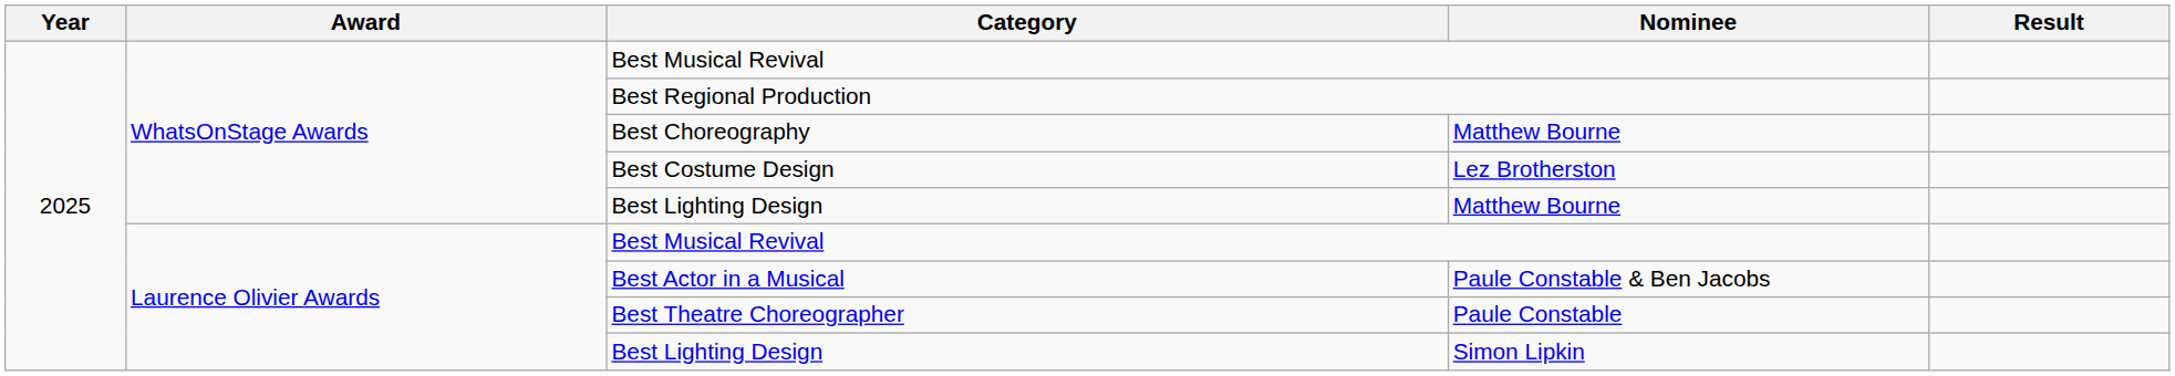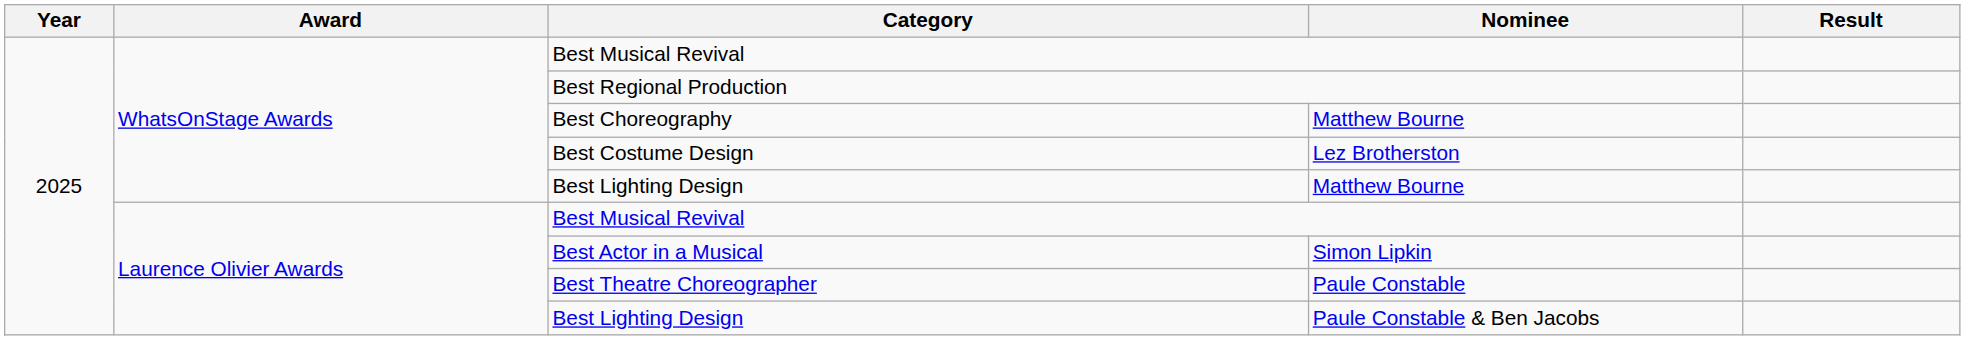Best Actor in a Musical | Nominee: Paule Constable & Ben Jacobs -> Simon Lipkin
Laurence Olivier Awards / Best Lighting Design | Nominee: Simon Lipkin -> Paule Constable & Ben Jacobs
